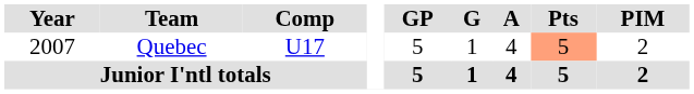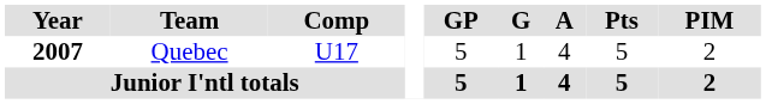Quebec | Year: normal -> bold
Quebec | Pts: lightsalmon background -> no background
